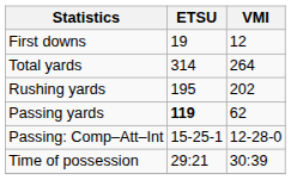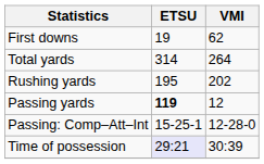First downs | VMI: 12 -> 62
Passing yards | VMI: 62 -> 12
Time of possession | ETSU: no background -> lavender background
